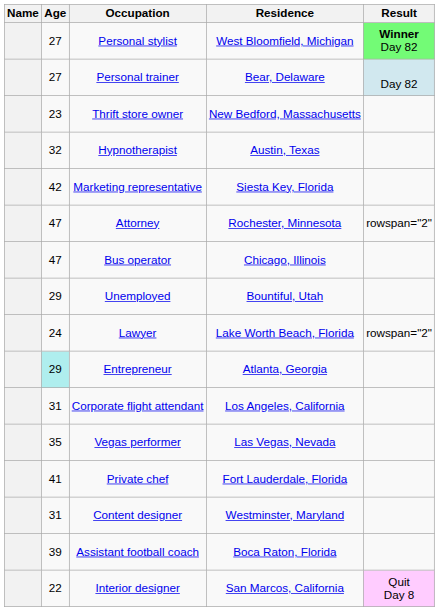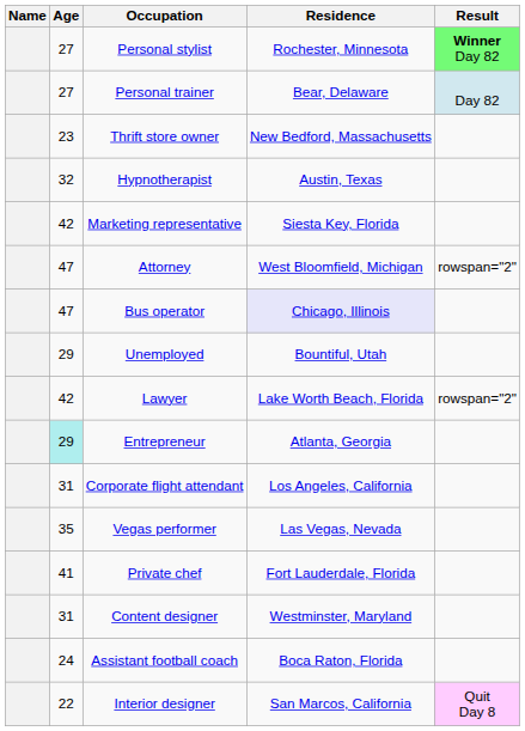Personal stylist | Residence: West Bloomfield, Michigan -> Rochester, Minnesota
Attorney | Residence: Rochester, Minnesota -> West Bloomfield, Michigan
Bus operator | Residence: no background -> lavender background
Lawyer | Age: 24 -> 42
Assistant football coach | Age: 39 -> 24
